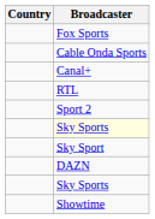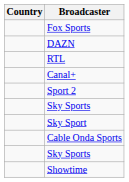row 3 | Broadcaster: Cable Onda Sports -> DAZN
row 4 | Broadcaster: Canal+ -> RTL
row 5 | Broadcaster: RTL -> Canal+
row 7 | Broadcaster: lightyellow background -> no background
row 9 | Broadcaster: DAZN -> Cable Onda Sports
